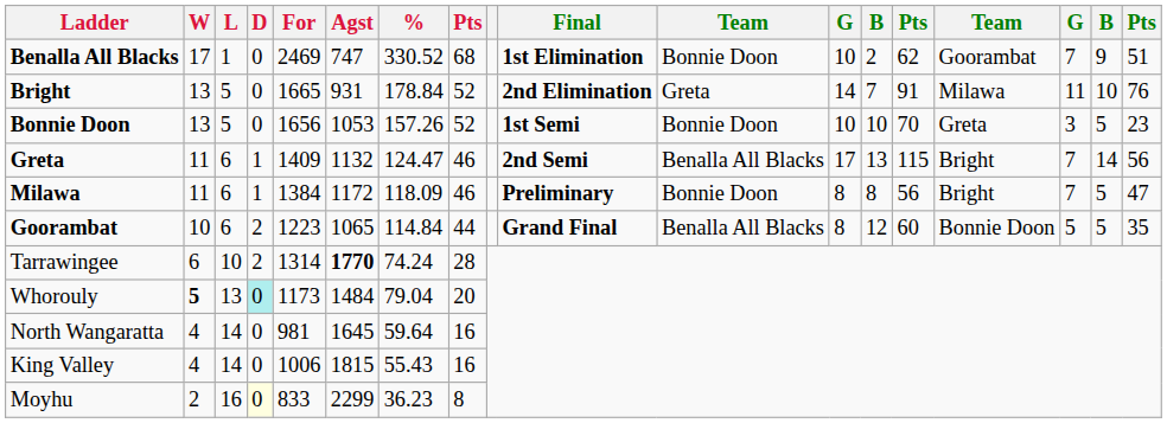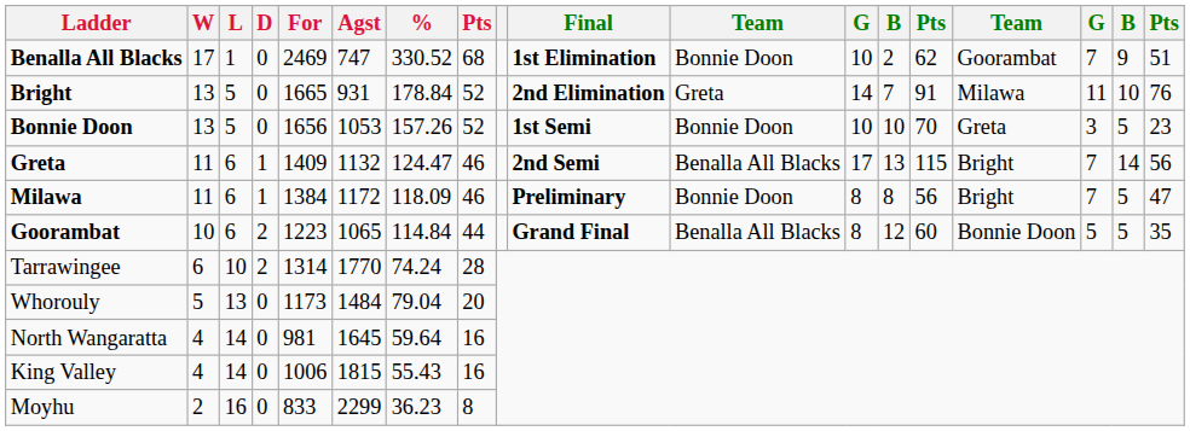Tarrawingee | Agst: bold -> normal
Whorouly | W: bold -> normal
Whorouly | D: paleturquoise background -> no background
Moyhu | D: lightyellow background -> no background
